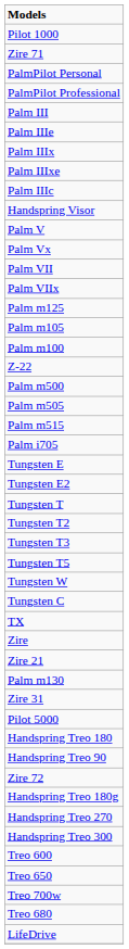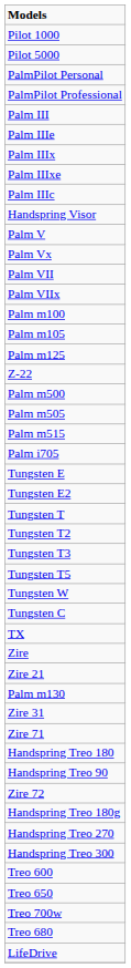row 3 | column 1: Zire 71 -> Pilot 5000
row 16 | column 1: Palm m125 -> Palm m100
row 18 | column 1: Palm m100 -> Palm m125
row 37 | column 1: Pilot 5000 -> Zire 71
